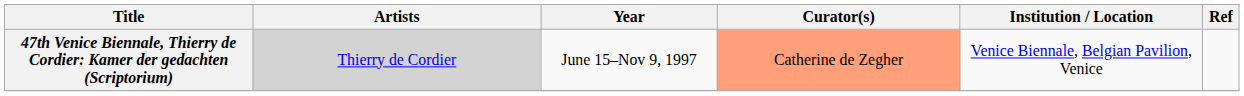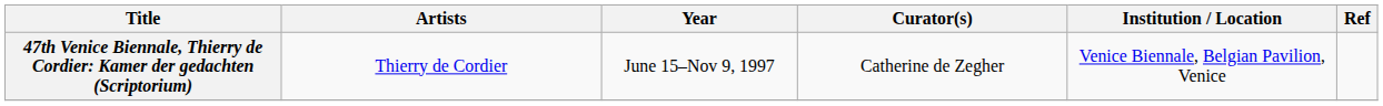row 2 | Artists: lightgrey background -> no background
row 2 | Curator(s): lightsalmon background -> no background
